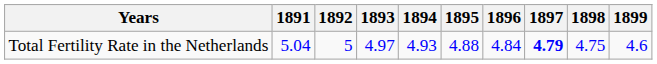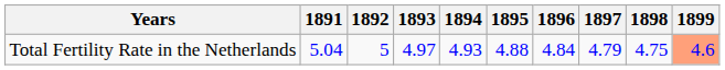row 2 | 1897: bold -> normal
row 2 | 1899: no background -> lightsalmon background
